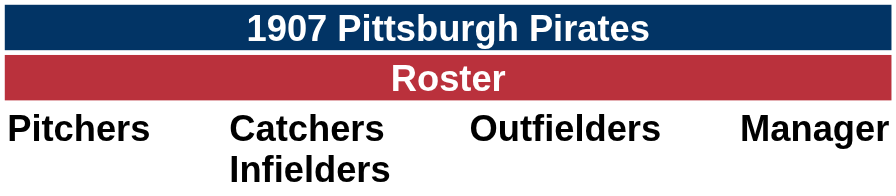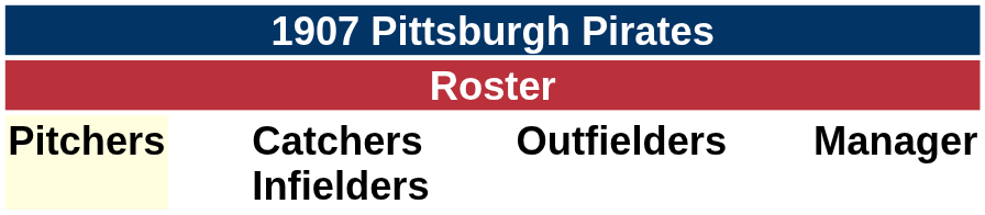Pitchers | column 1: no background -> lightyellow background
